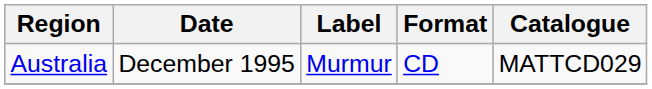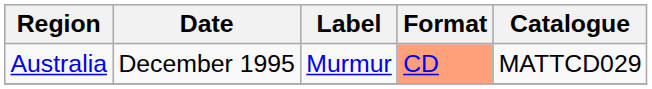Australia | Format: no background -> lightsalmon background
